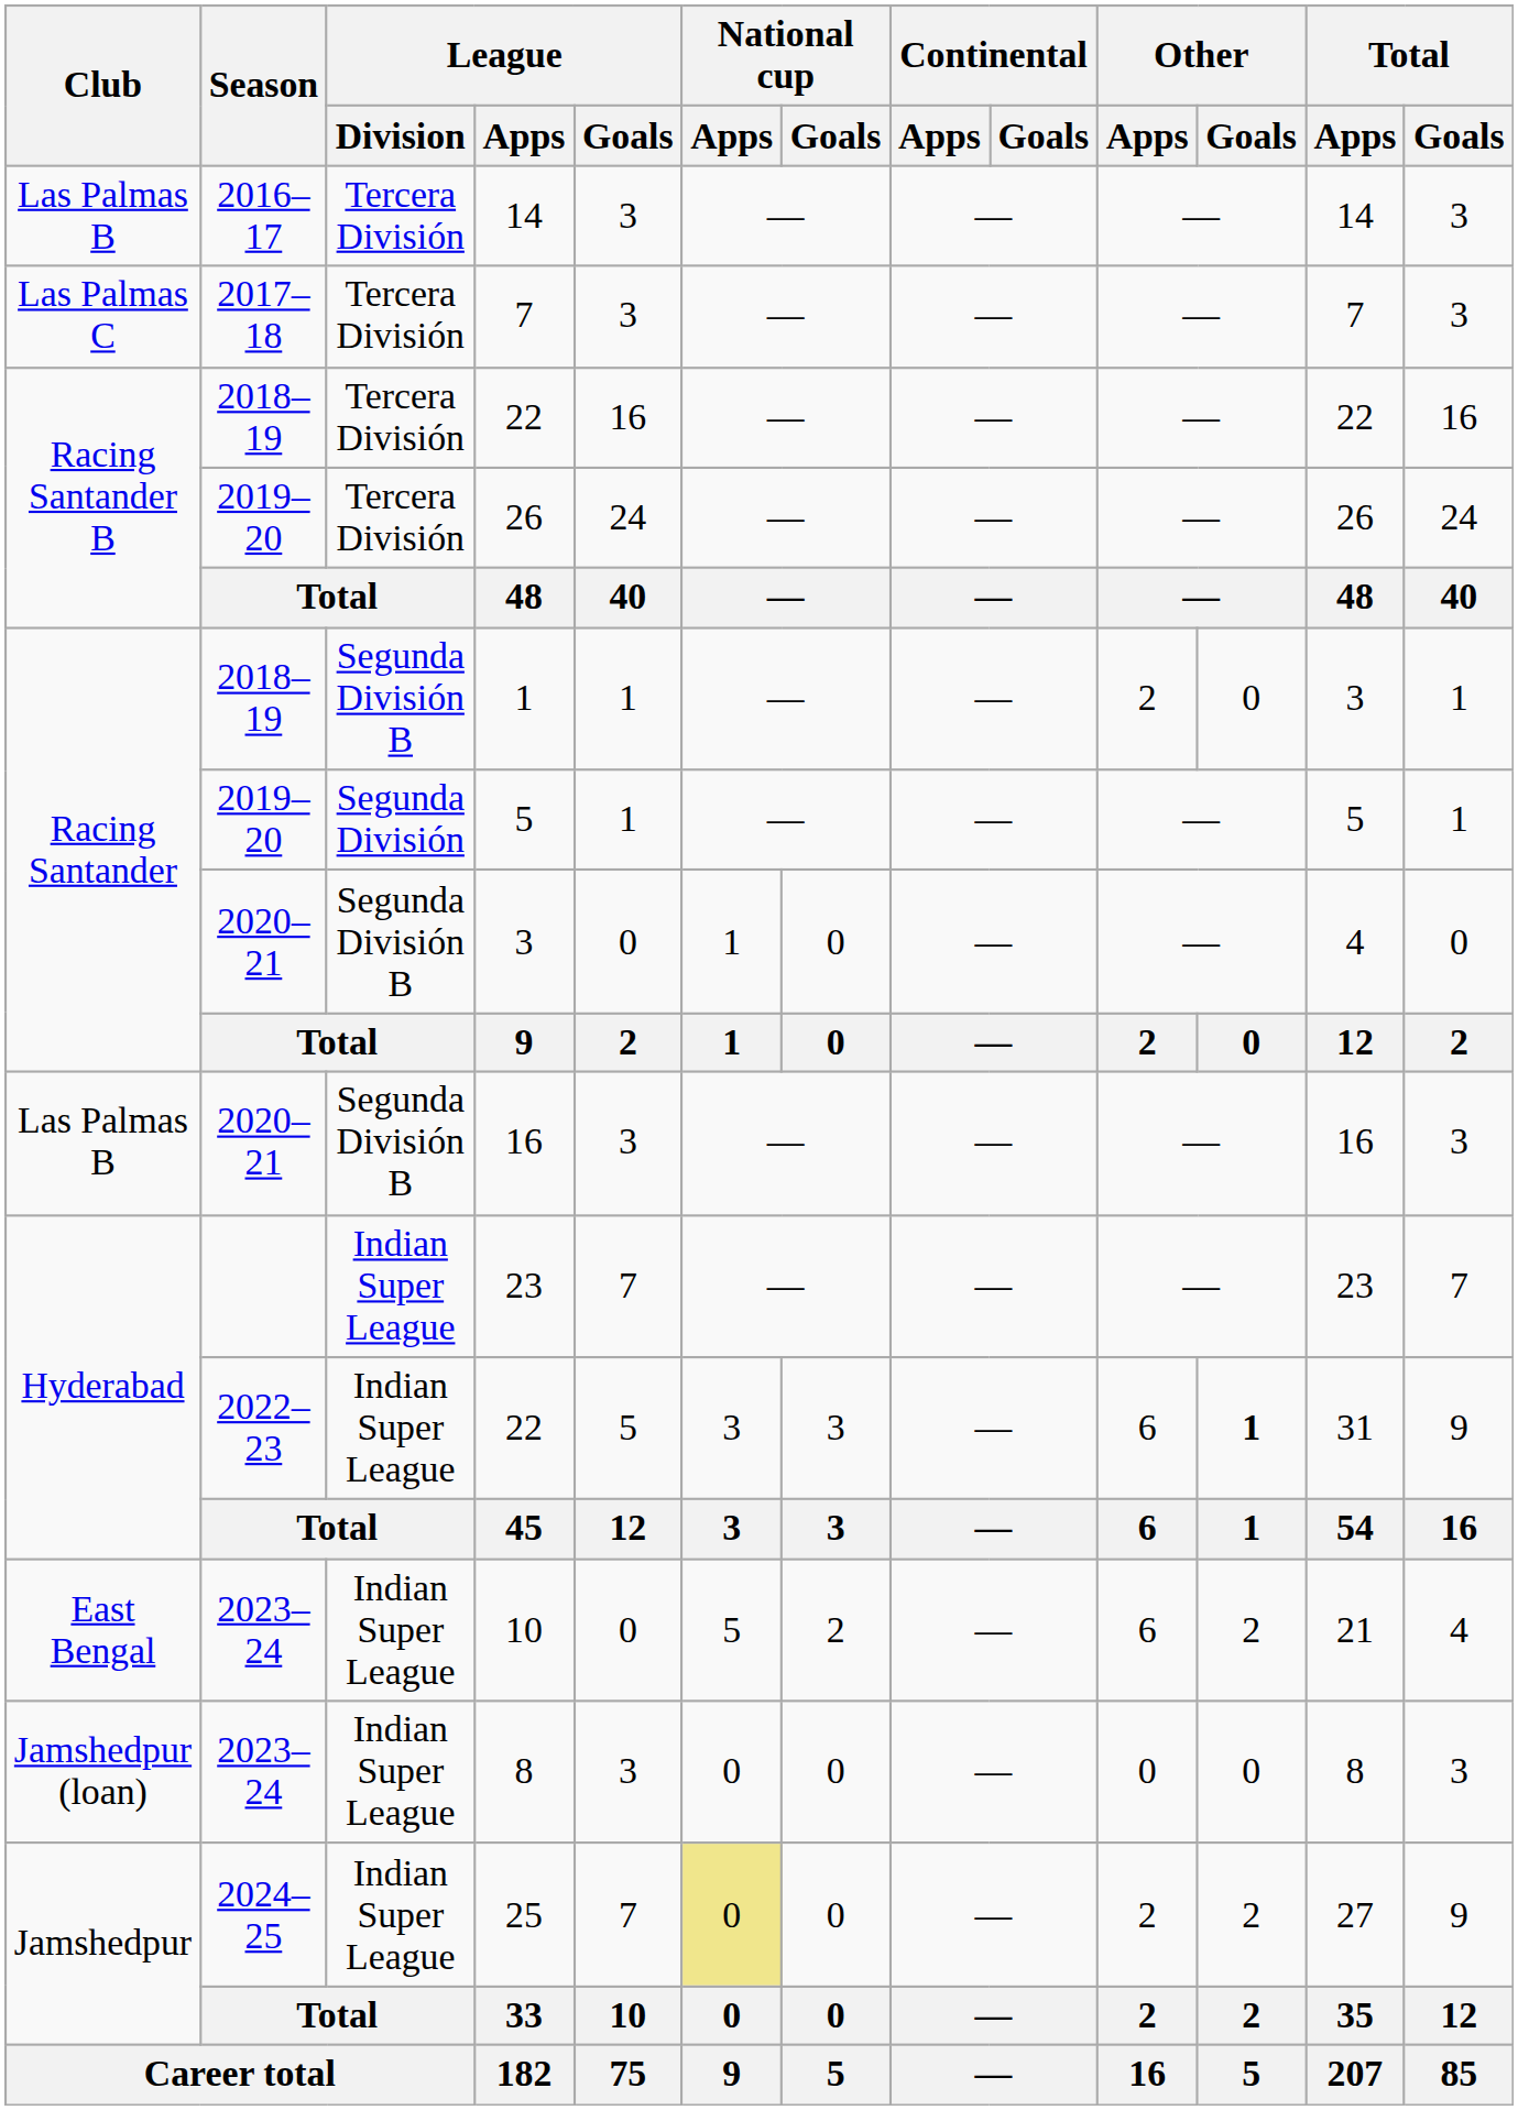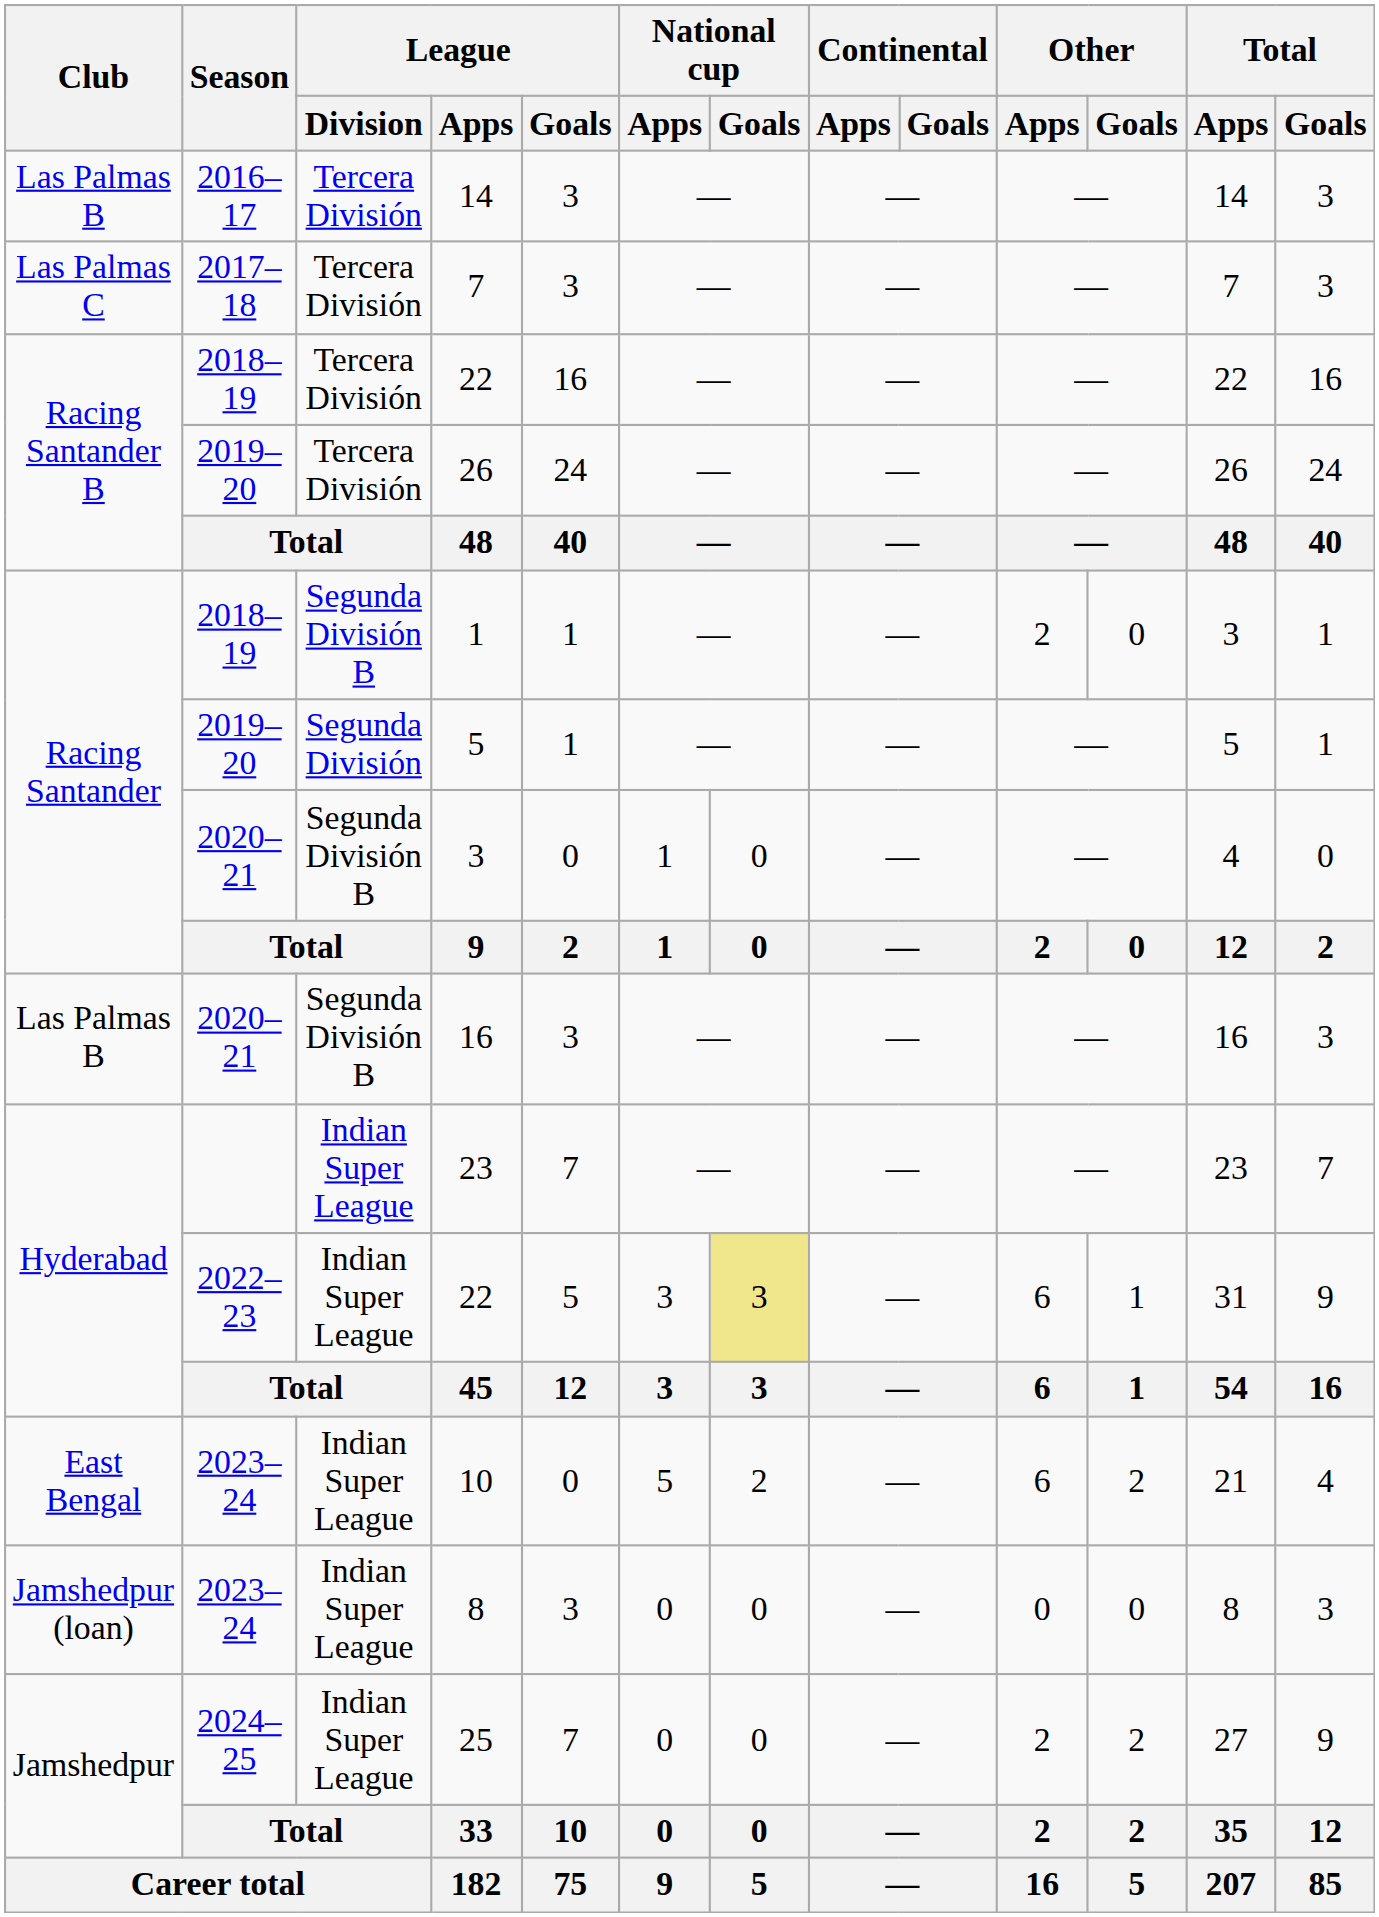2022–23 / 22 | National cup / Goals: no background -> khaki background
2022–23 / 22 | Other / Goals: bold -> normal
25 | National cup / Apps: khaki background -> no background
